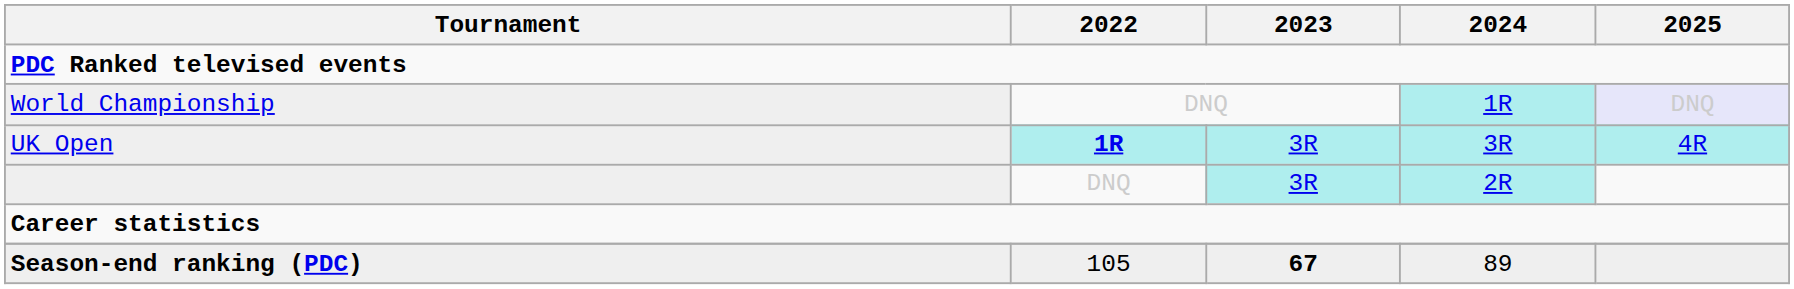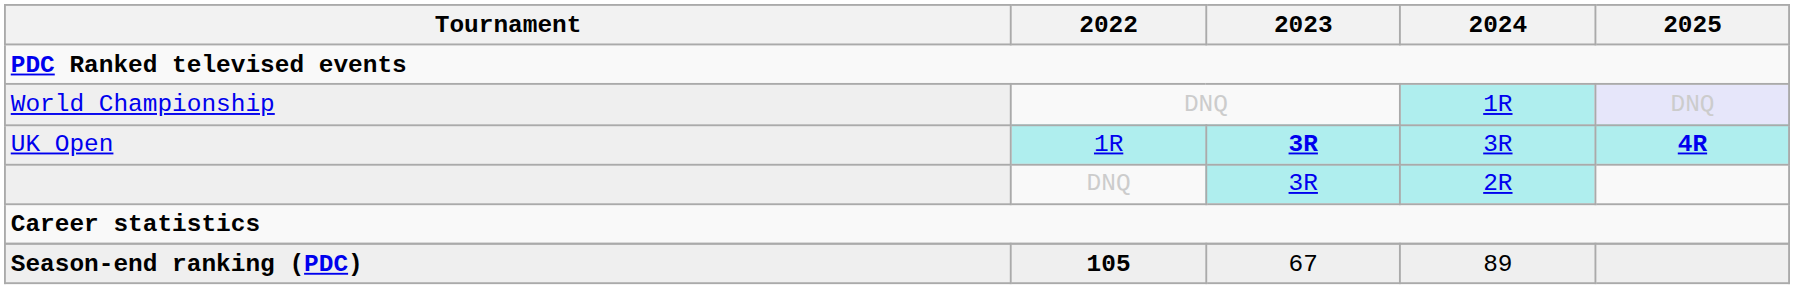UK Open | 2022: bold -> normal
UK Open | 2023: normal -> bold
UK Open | 2025: normal -> bold
Season-end ranking (PDC) | 2022: normal -> bold
Season-end ranking (PDC) | 2023: bold -> normal
